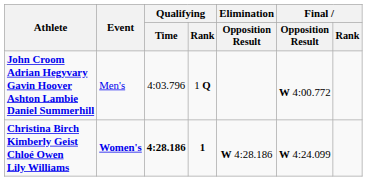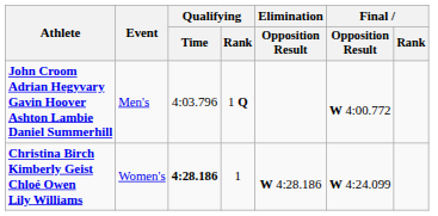Christina Birch Kimberly Geist Chloé Owen Lily Williams | Event: bold -> normal
Christina Birch Kimberly Geist Chloé Owen Lily Williams | Qualifying / Rank: bold -> normal
